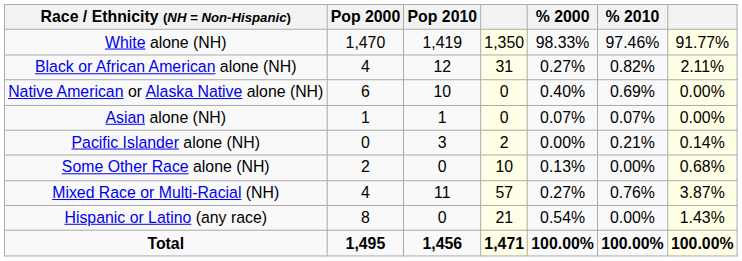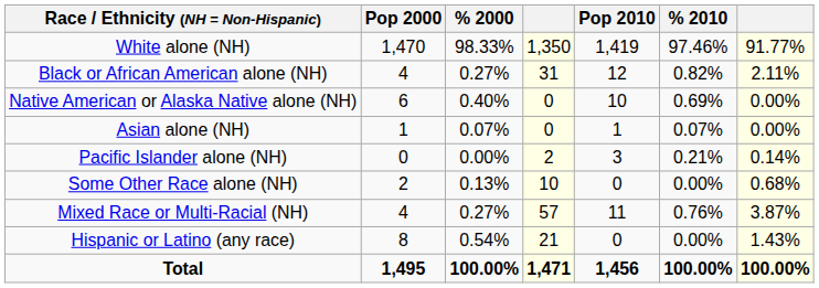columns swapped: Pop 2010 <-> % 2000
